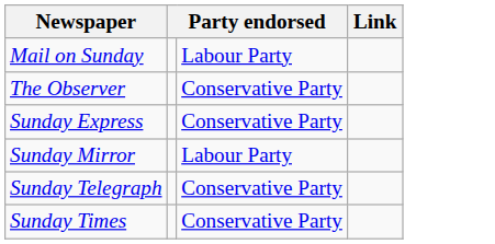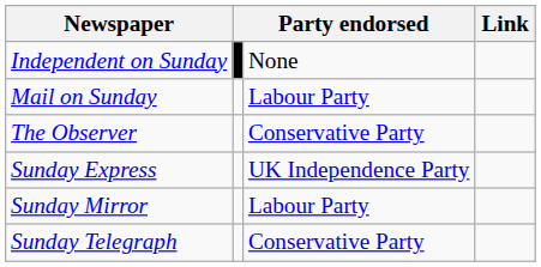+ row: Independent on Sunday | None
Sunday Express | column 3: Conservative Party -> UK Independence Party
- row: Sunday Times | Conservative Party
